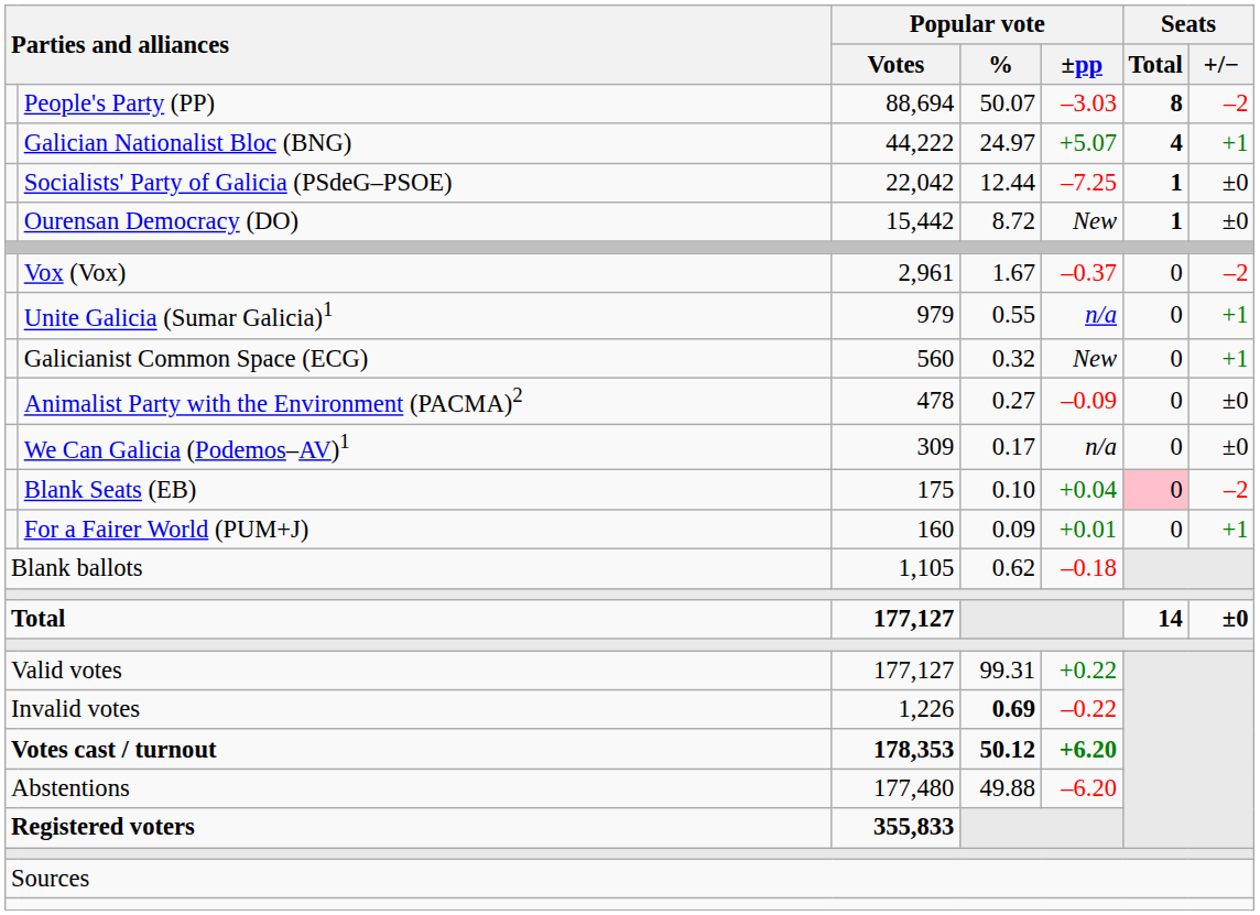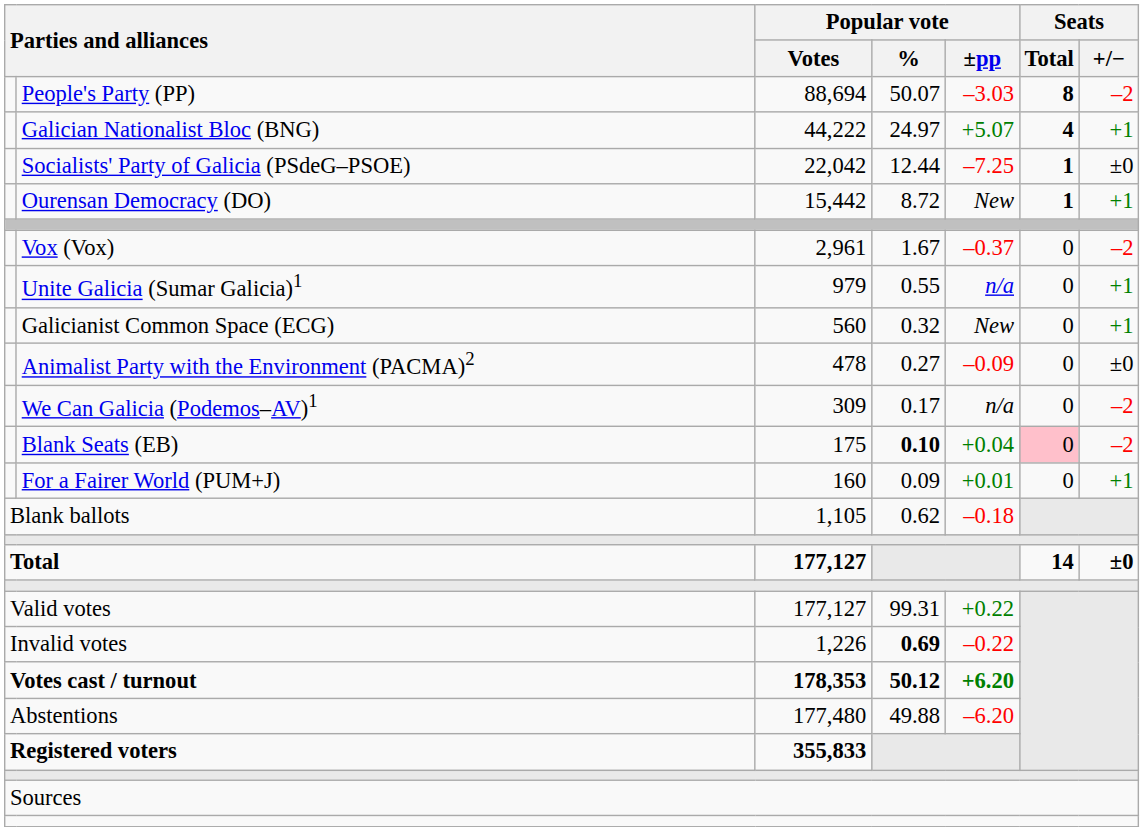Ourensan Democracy (DO) | Seats / +/−: ±0 -> +1
We Can Galicia (Podemos–AV)1 | Seats / +/−: ±0 -> –2
Blank Seats (EB) | Popular vote / %: normal -> bold
